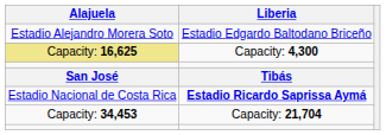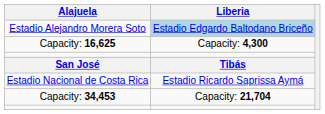Estadio Alejandro Morera Soto | Liberia: no background -> lightblue background
Capacity: 16,625 | Alajuela: khaki background -> no background
Estadio Nacional de Costa Rica | Liberia: bold -> normal
